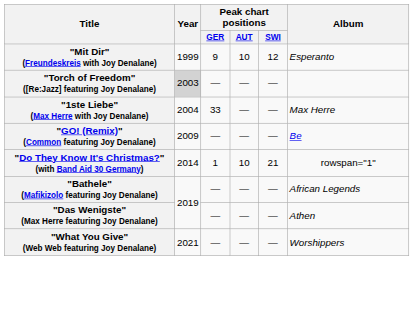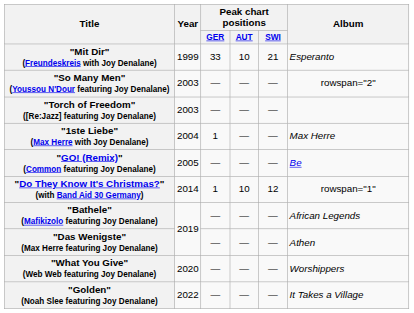"Mit Dir" (Freundeskreis with Joy Denalane) | Peak chart positions / GER: 9 -> 33
"Mit Dir" (Freundeskreis with Joy Denalane) | Peak chart positions / SWI: 12 -> 21
+ row: "So Many Men" (Youssou N'Dour featuring Joy Denalane) | 2003 | — | — | — | rowspan="2"
"Torch of Freedom" ([Re:Jazz] featuring Joy Denalane) | Year: lightgrey background -> no background
"1ste Liebe" (Max Herre with Joy Denalane) | Peak chart positions / GER: 33 -> 1
"GO! (Remix)" (Common featuring Joy Denalane) | Year: 2009 -> 2005
"Do They Know It's Christmas?" (with Band Aid 30 Germany) | Peak chart positions / SWI: 21 -> 12
"What You Give" (Web Web featuring Joy Denalane) | Year: 2021 -> 2020
+ row: "Golden" (Noah Slee featuring Joy Denalane) | 2022 | — | — | — | It Takes a Village
